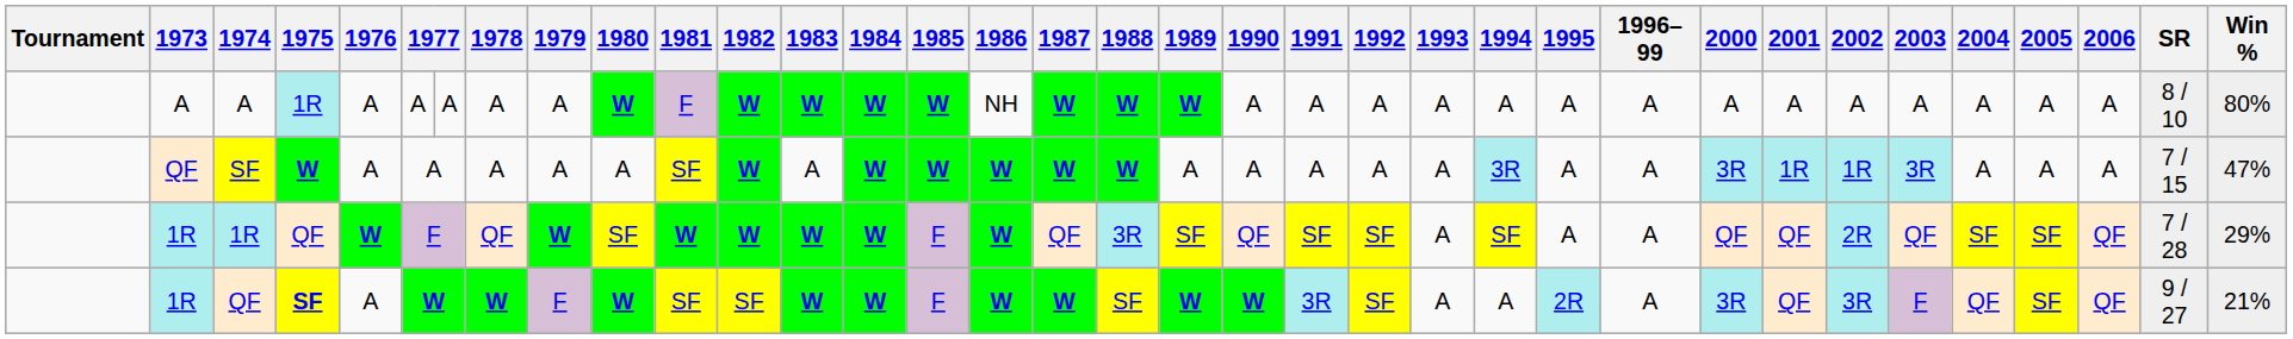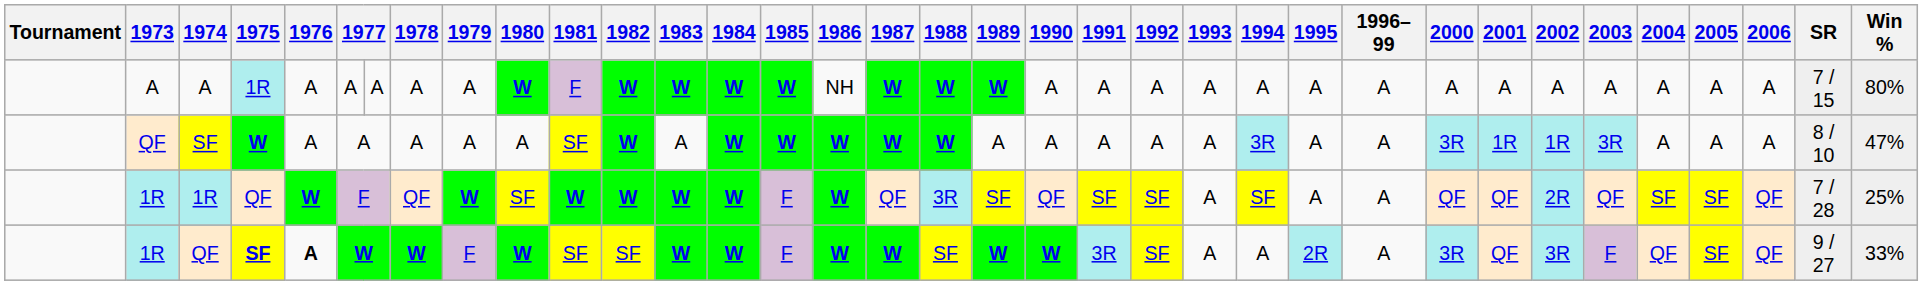row 2 | SR: 8 / 10 -> 7 / 15
row 3 | SR: 7 / 15 -> 8 / 10
row 4 | Win %: 29% -> 25%
row 5 | 1976: normal -> bold
row 5 | Win %: 21% -> 33%
